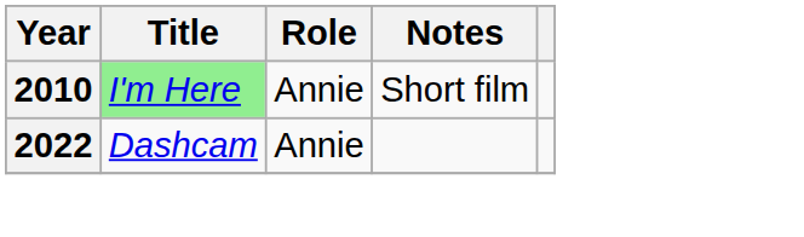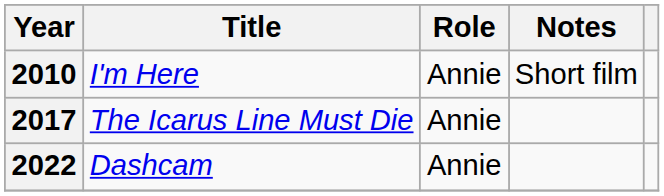2010 | Title: lightgreen background -> no background
+ row: 2017 | The Icarus Line Must Die | Annie
